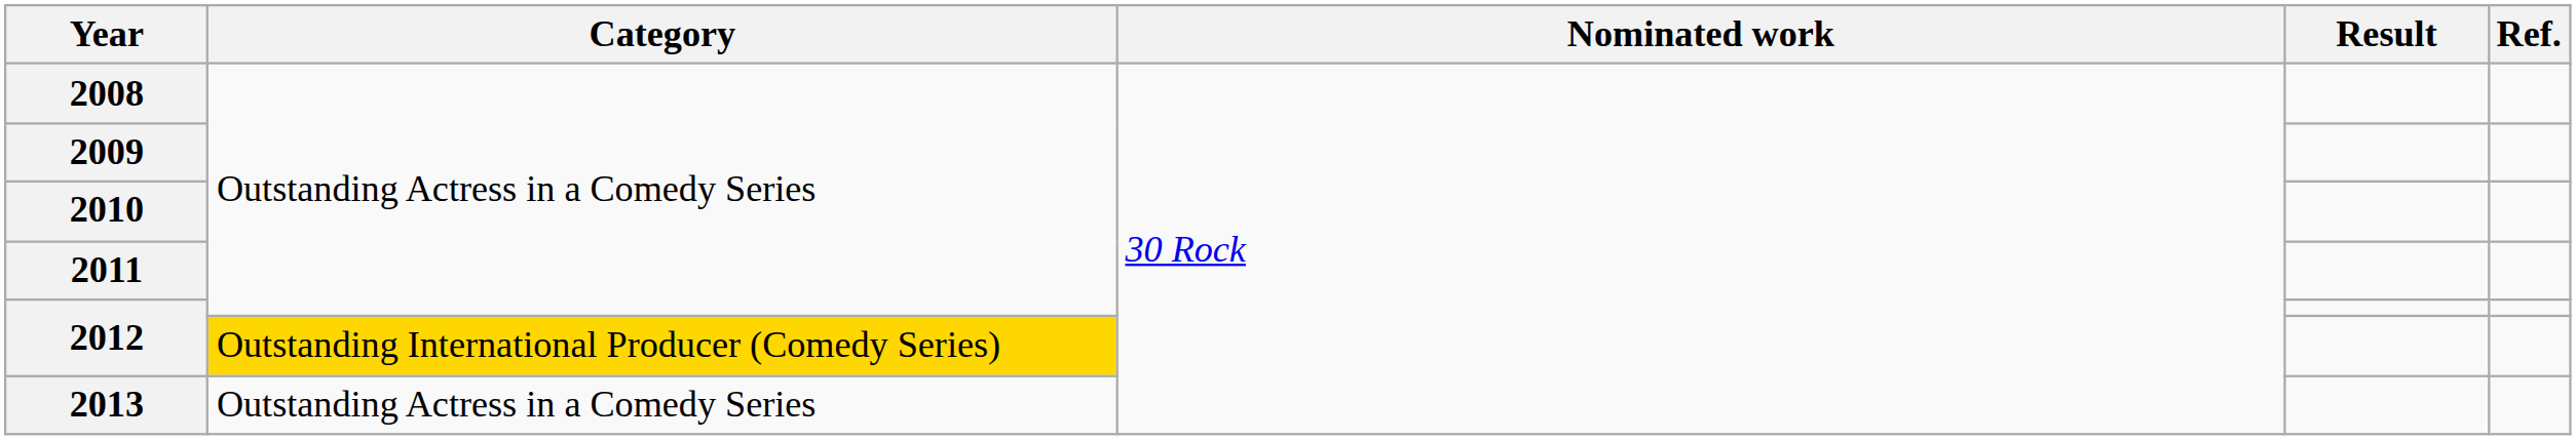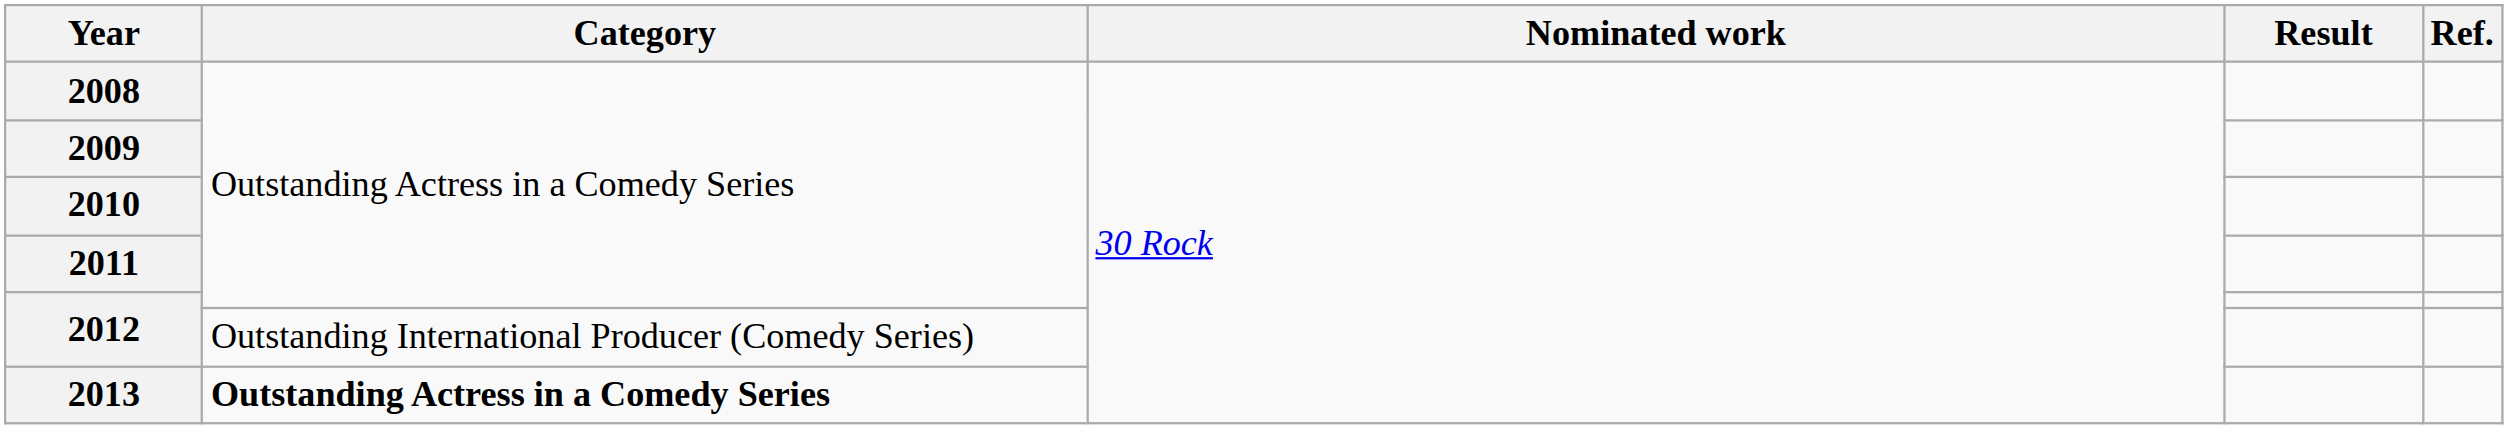2012 / Outstanding International Producer (Comedy Series) | Category: gold background -> no background
2013 | Category: normal -> bold
